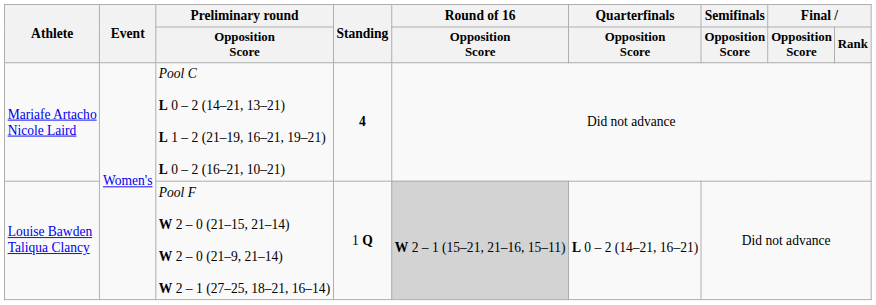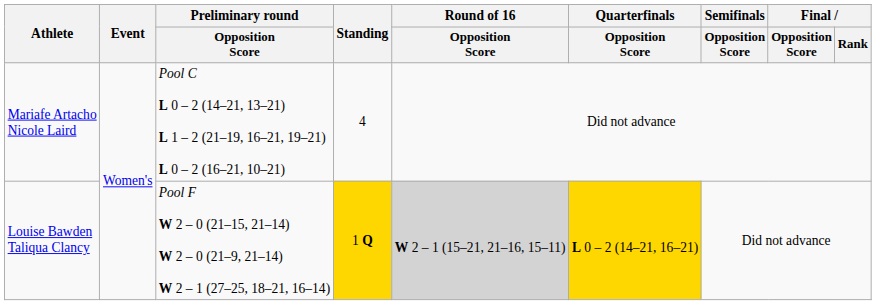Mariafe Artacho Nicole Laird | Standing: bold -> normal
Louise Bawden Taliqua Clancy | Standing: no background -> gold background
Louise Bawden Taliqua Clancy | Quarterfinals / Opposition Score: no background -> gold background
